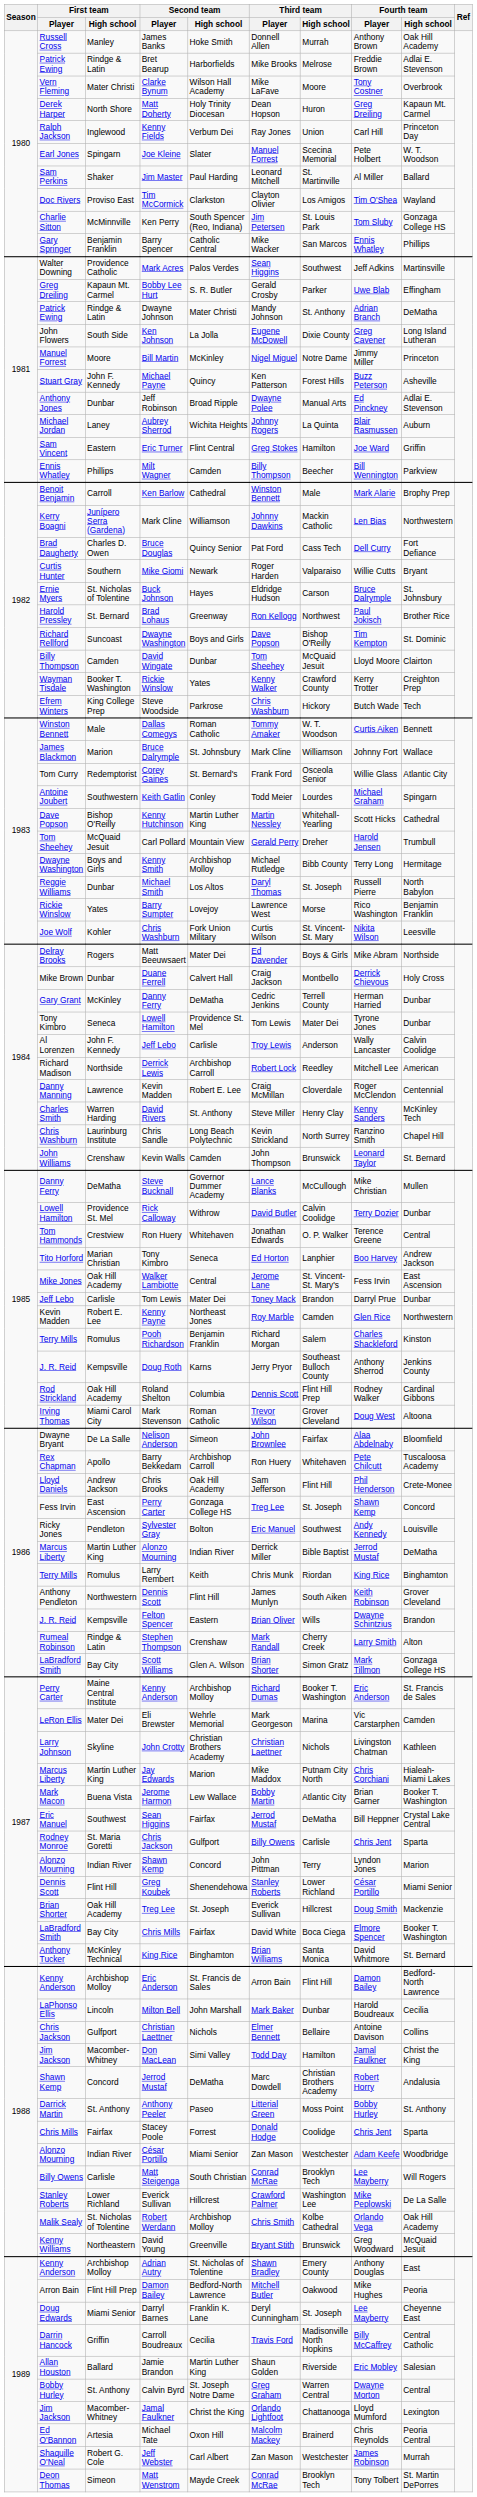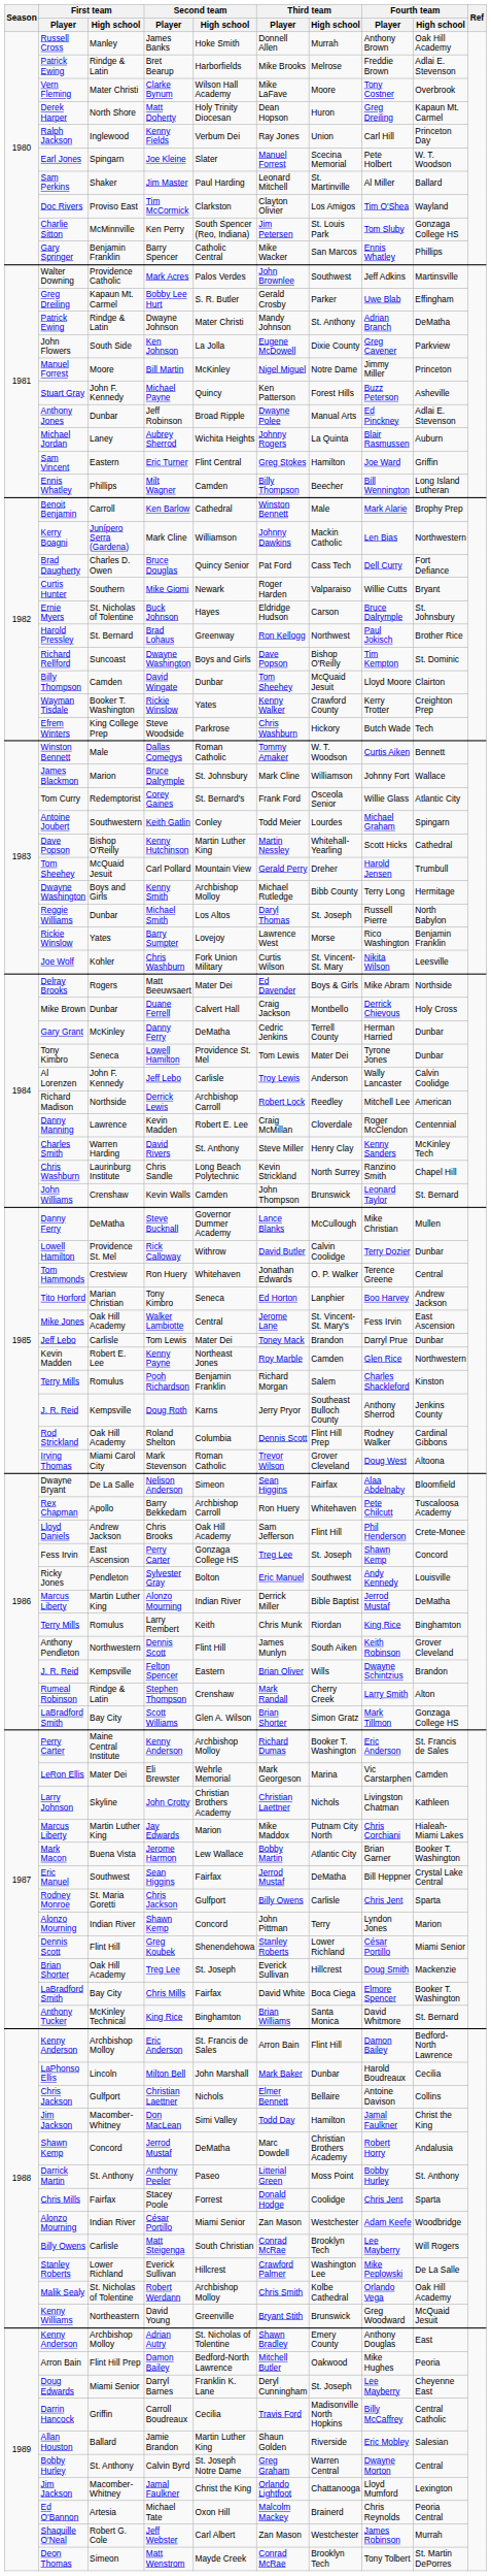Mark Acres | Third team / Player: Sean Higgins -> John Brownlee
Ken Johnson | Fourth team / High school: Long Island Lutheran -> Parkview
Milt Wagner | Fourth team / High school: Parkview -> Long Island Lutheran
Nelison Anderson | Third team / Player: John Brownlee -> Sean Higgins
